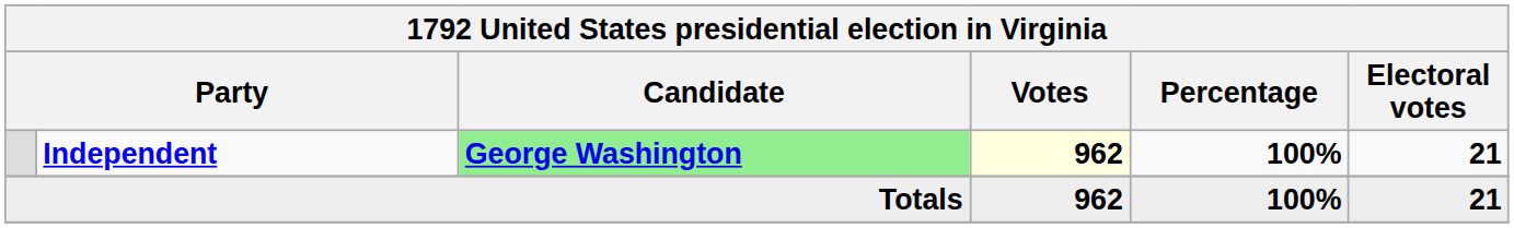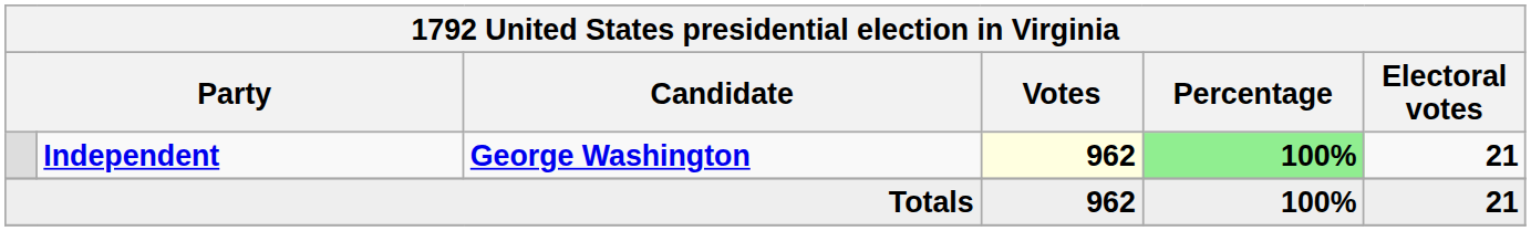row 3 | Candidate: lightgreen background -> no background
row 3 | Percentage: no background -> lightgreen background
